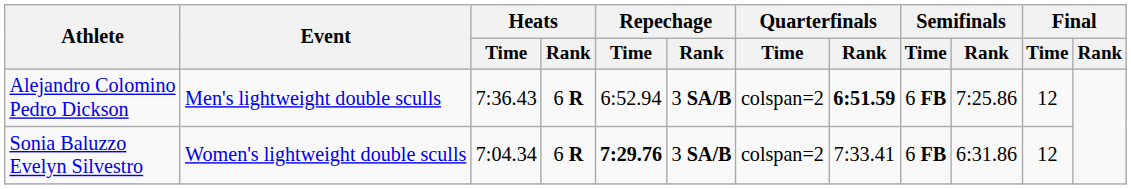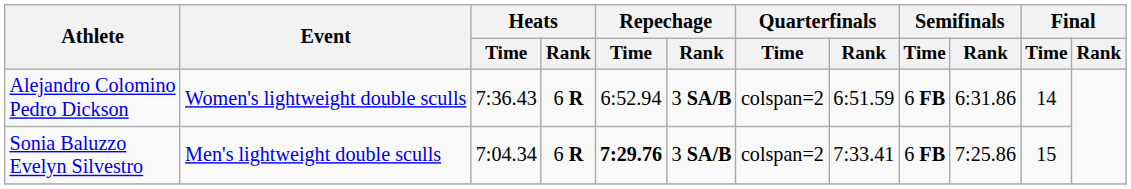Alejandro Colomino Pedro Dickson | Event: Men's lightweight double sculls -> Women's lightweight double sculls
Alejandro Colomino Pedro Dickson | Quarterfinals / Rank: bold -> normal
Alejandro Colomino Pedro Dickson | Semifinals / Rank: 7:25.86 -> 6:31.86
Alejandro Colomino Pedro Dickson | Final / Time: 12 -> 14
Sonia Baluzzo Evelyn Silvestro | Event: Women's lightweight double sculls -> Men's lightweight double sculls
Sonia Baluzzo Evelyn Silvestro | Semifinals / Rank: 6:31.86 -> 7:25.86
Sonia Baluzzo Evelyn Silvestro | Final / Time: 12 -> 15
